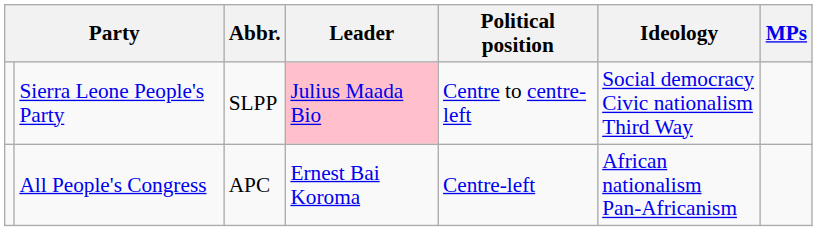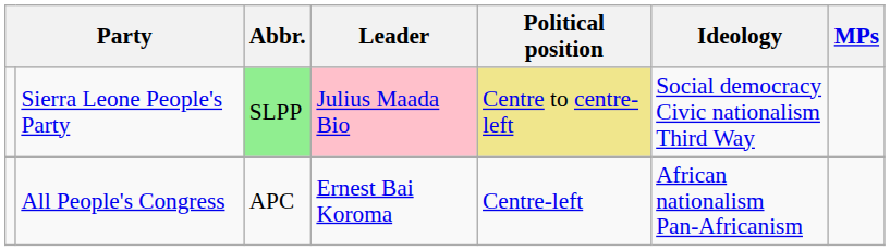Sierra Leone People's Party | Abbr.: no background -> lightgreen background
Sierra Leone People's Party | Political position: no background -> khaki background
